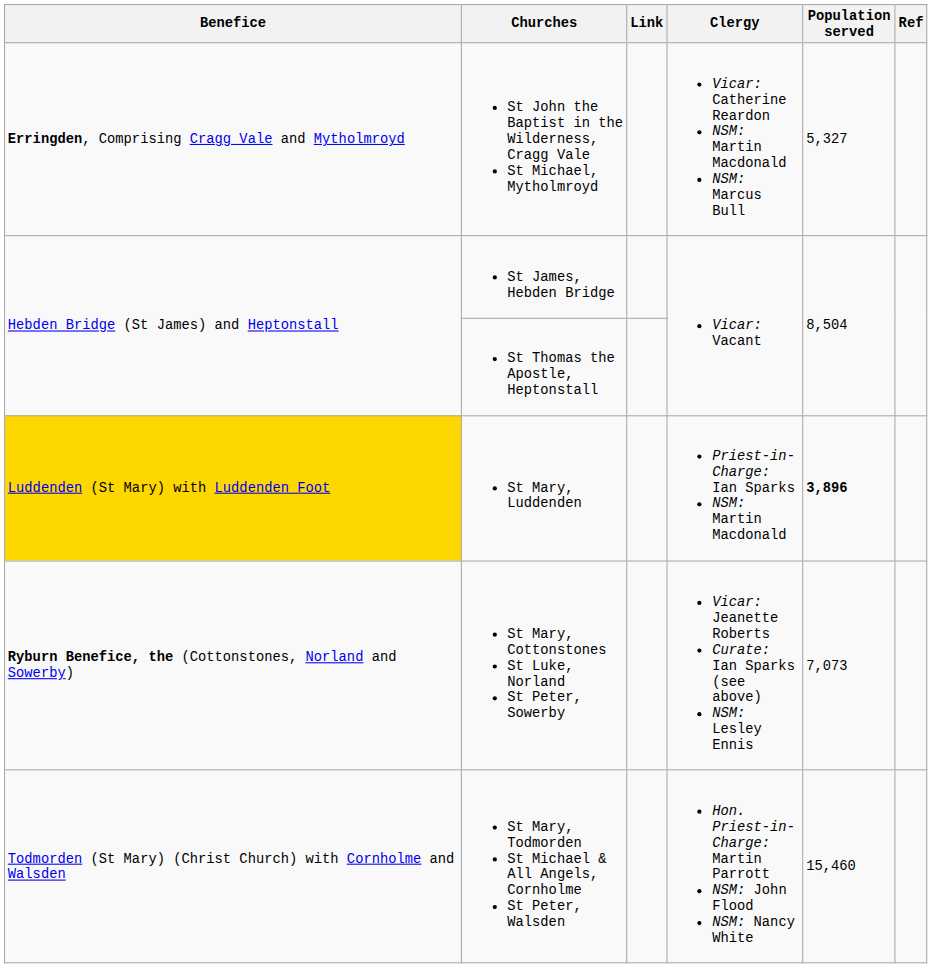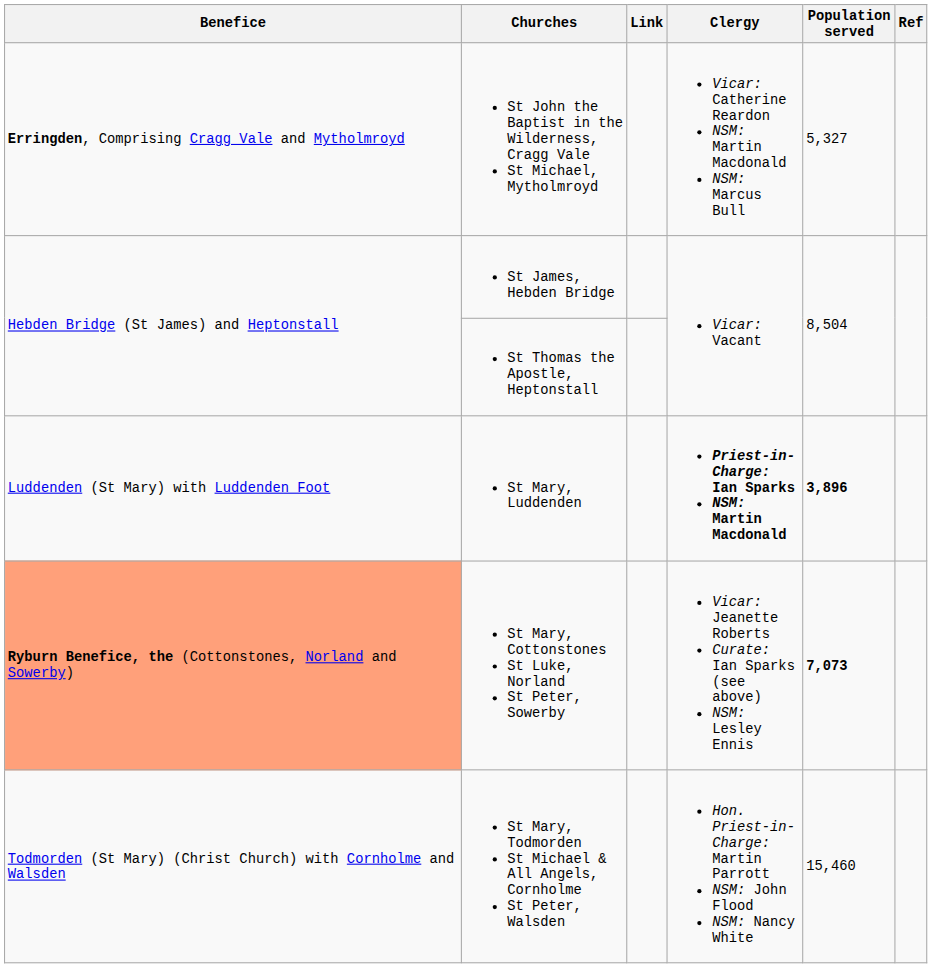St Mary, Luddenden | Benefice: gold background -> no background
St Mary, Luddenden | Clergy: normal -> bold
St Mary, Cottonstones St Luke, Norland St Peter, Sowerby | Benefice: no background -> lightsalmon background
St Mary, Cottonstones St Luke, Norland St Peter, Sowerby | Population served: normal -> bold
